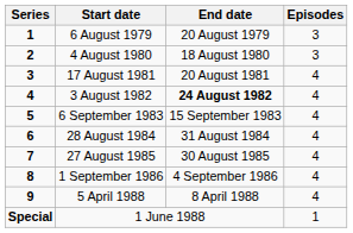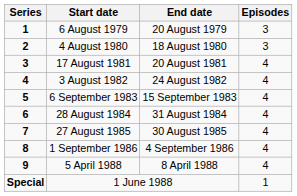3 August 1982 | End date: bold -> normal
